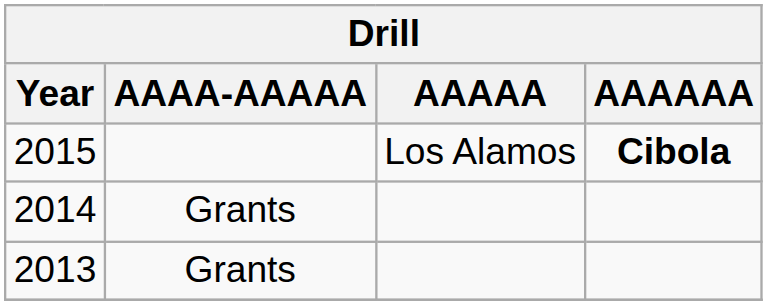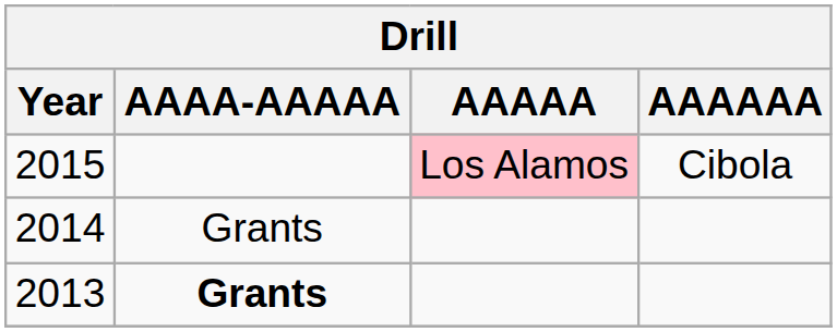2015 | AAAAA: no background -> pink background
2015 | AAAAAA: bold -> normal
2013 | AAAA-AAAAA: normal -> bold
